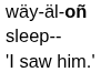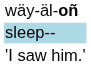row 2 | column 1: no background -> lightblue background
